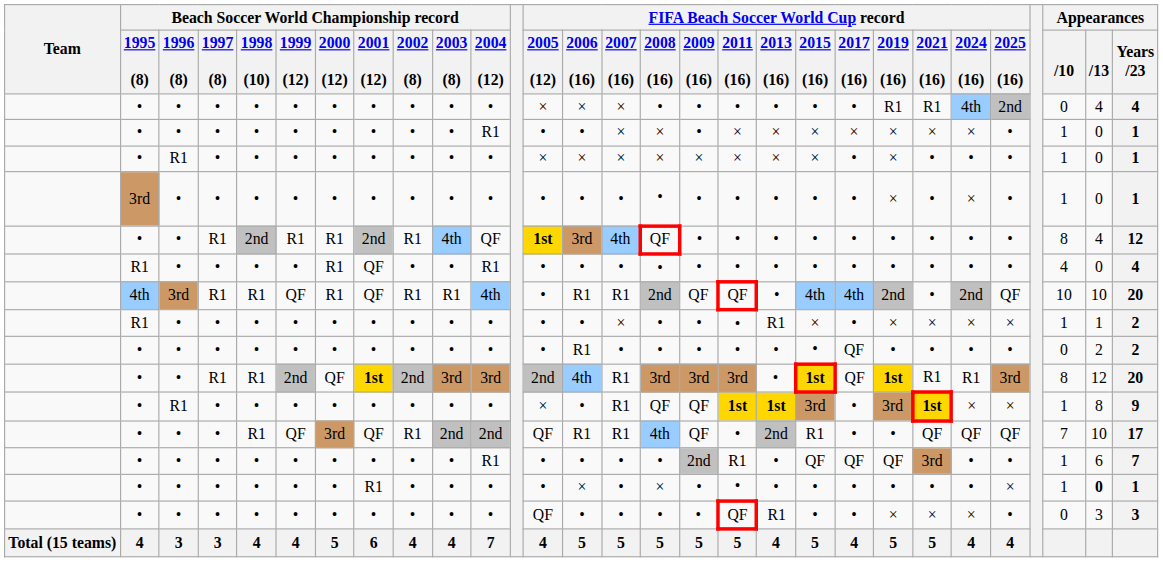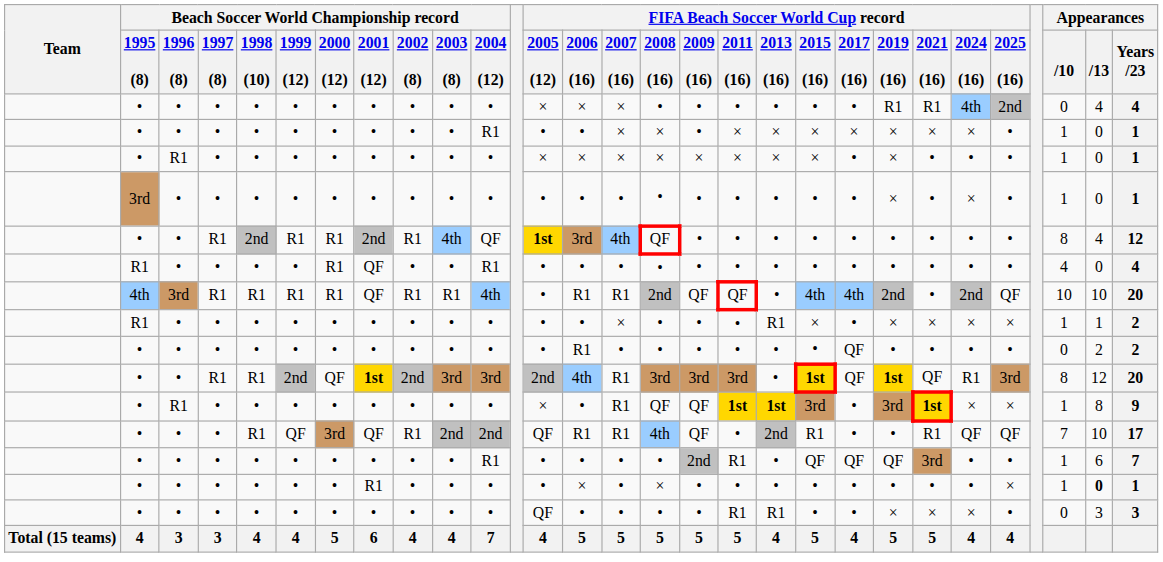row 9 | Beach Soccer World Championship record / 1999 (12): QF -> R1
row 12 | FIFA Beach Soccer World Cup record / 2021 (16): R1 -> QF
row 14 | FIFA Beach Soccer World Cup record / 2021 (16): QF -> R1
row 17 | FIFA Beach Soccer World Cup record / 2011 (16): QF -> R1
